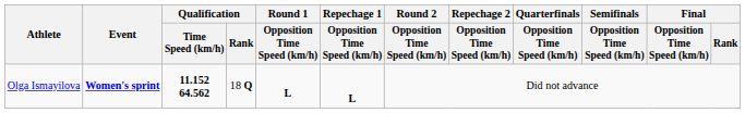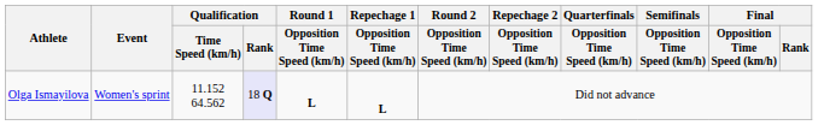Olga Ismayilova | Event: bold -> normal
Olga Ismayilova | Qualification / Time Speed (km/h): bold -> normal
Olga Ismayilova | Qualification / Rank: no background -> lavender background
